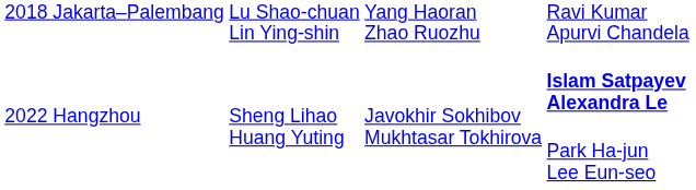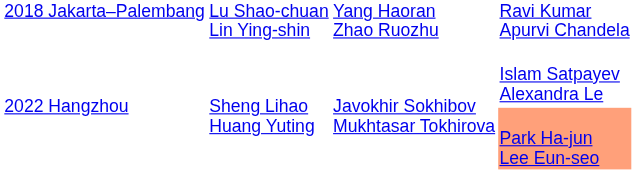Islam Satpayev Alexandra Le | column 4: bold -> normal
Park Ha-jun Lee Eun-seo | column 4: no background -> lightsalmon background
